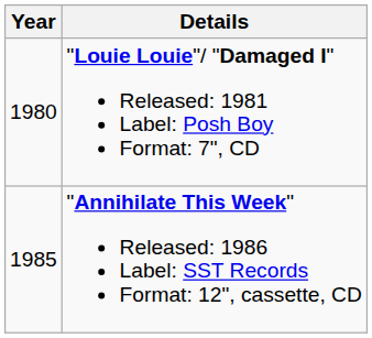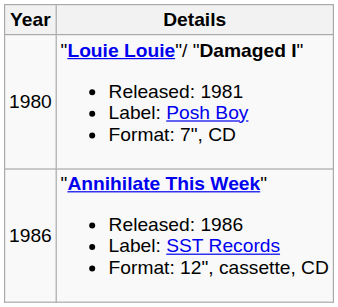row 3 | Year: 1985 -> 1986
